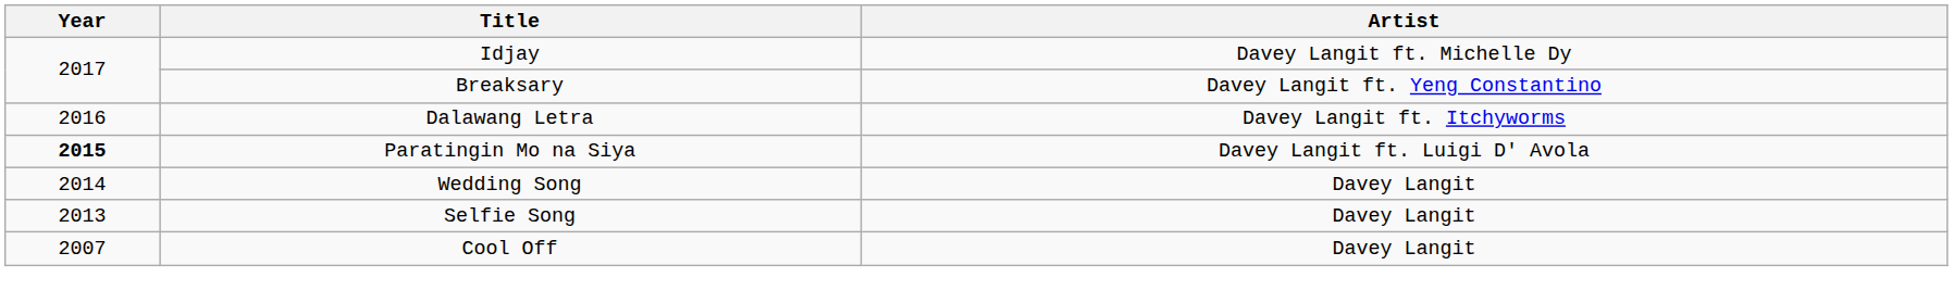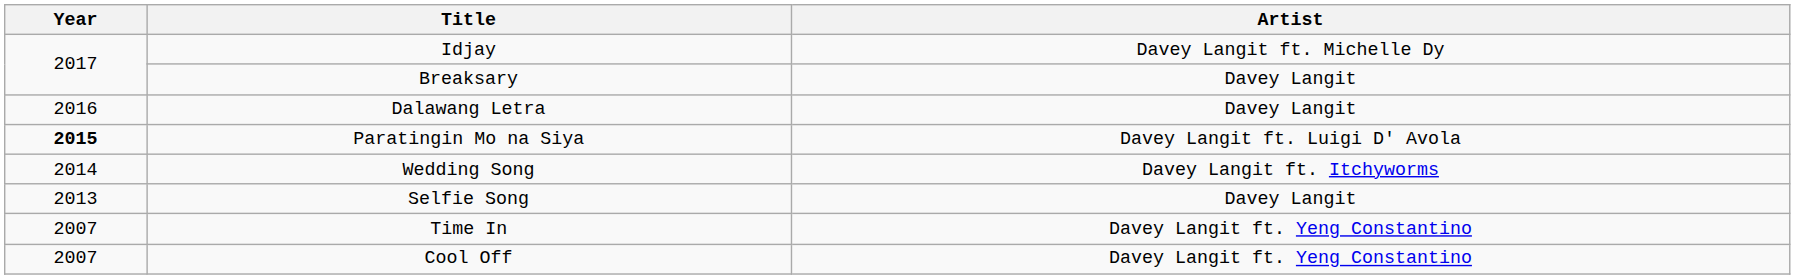Breaksary | Artist: Davey Langit ft. Yeng Constantino -> Davey Langit
Dalawang Letra | Artist: Davey Langit ft. Itchyworms -> Davey Langit
Wedding Song | Artist: Davey Langit -> Davey Langit ft. Itchyworms
+ row: 2007 | Time In | Davey Langit ft. Yeng Constantino
Cool Off | Artist: Davey Langit -> Davey Langit ft. Yeng Constantino
